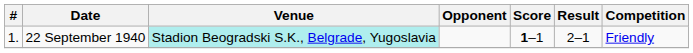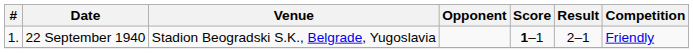22 September 1940 | Venue: paleturquoise background -> no background
